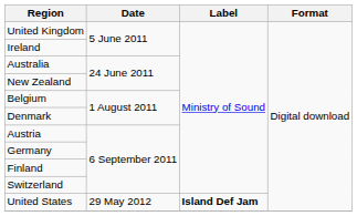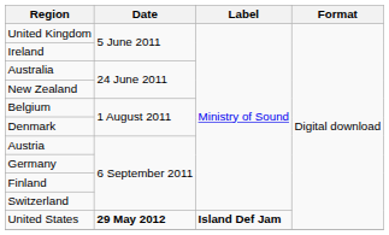United States | Date: normal -> bold
